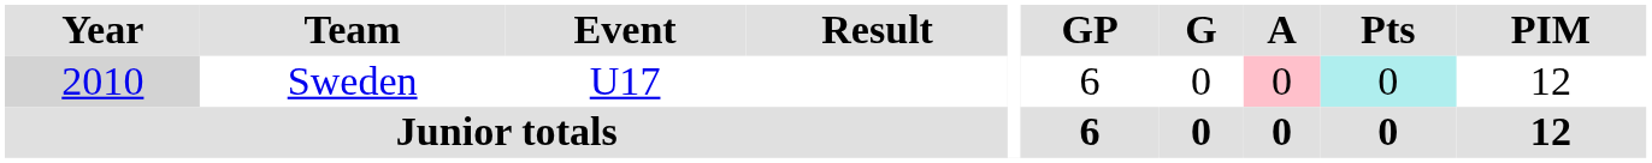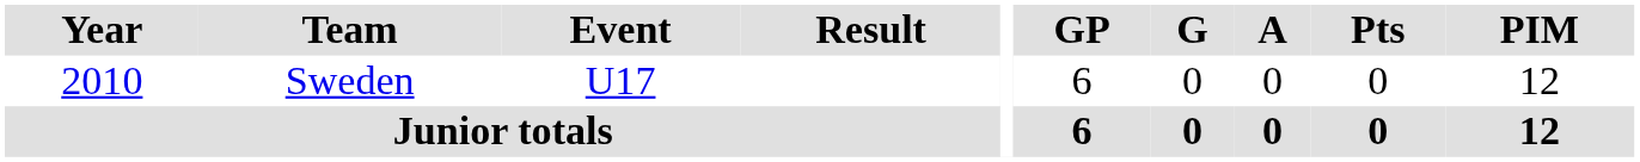Sweden | Year: lightgrey background -> no background
Sweden | A: pink background -> no background
Sweden | Pts: paleturquoise background -> no background
